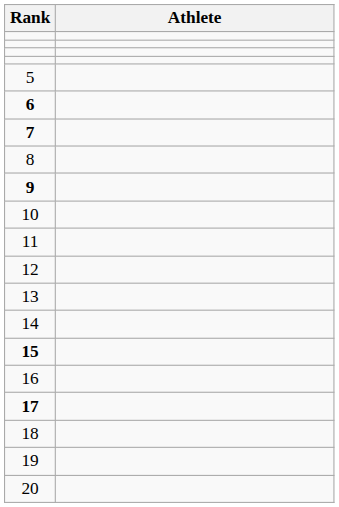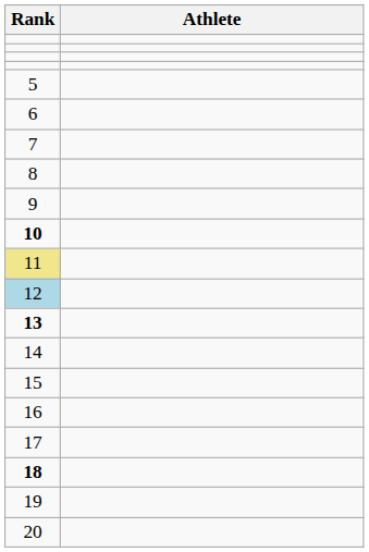row 7 | Rank: bold -> normal
row 8 | Rank: bold -> normal
row 10 | Rank: bold -> normal
row 11 | Rank: normal -> bold
row 12 | Rank: no background -> khaki background
row 13 | Rank: no background -> lightblue background
row 14 | Rank: normal -> bold
row 16 | Rank: bold -> normal
row 18 | Rank: bold -> normal
row 19 | Rank: normal -> bold
